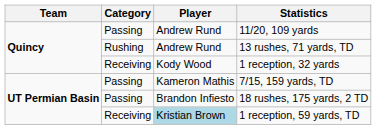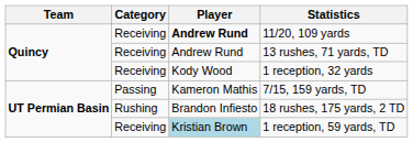11/20, 109 yards | Category: Passing -> Receiving
11/20, 109 yards | Player: normal -> bold
13 rushes, 71 yards, TD | Category: Rushing -> Receiving
18 rushes, 175 yards, 2 TD | Category: Passing -> Rushing
